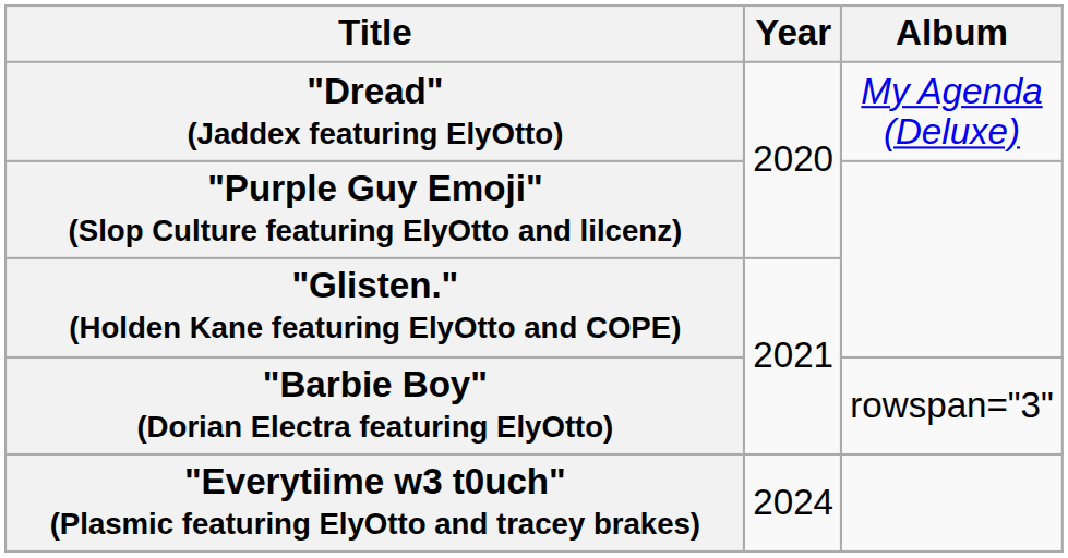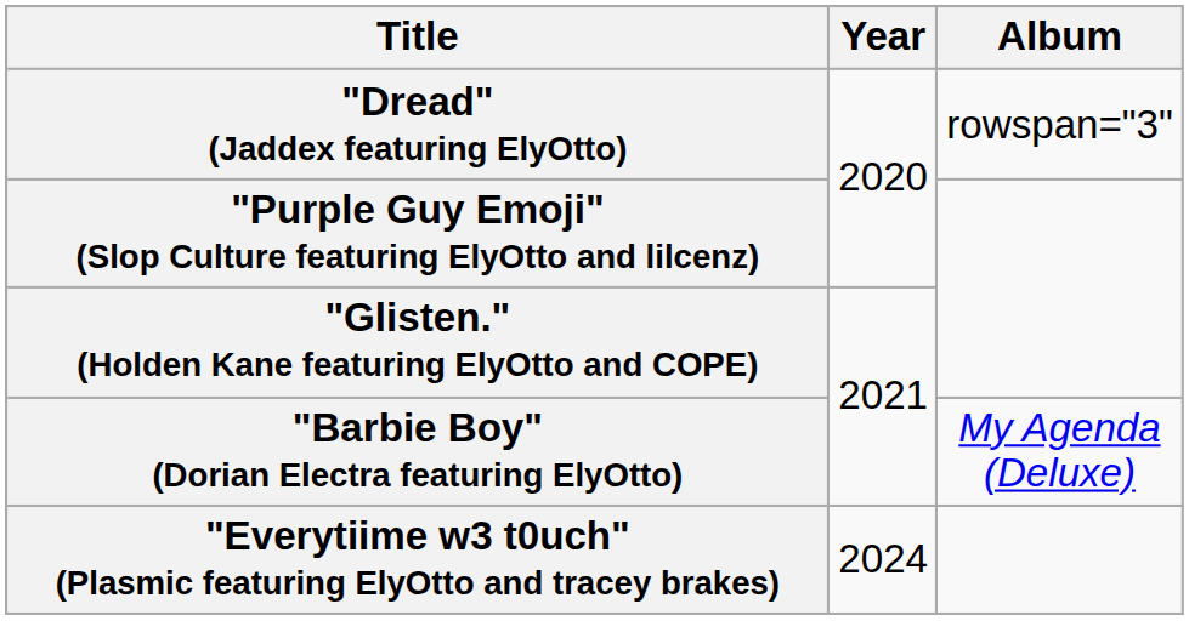"Dread" (Jaddex featuring ElyOtto) | Album: My Agenda (Deluxe) -> rowspan="3"
"Barbie Boy" (Dorian Electra featuring ElyOtto) | Album: rowspan="3" -> My Agenda (Deluxe)
